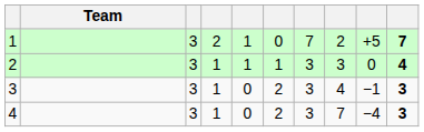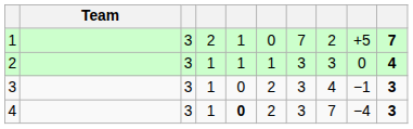row 5 | column 5: normal -> bold
